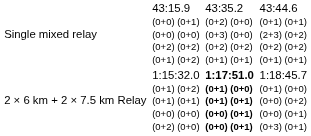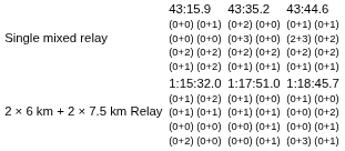2 × 6 km + 2 × 7.5 km Relay | column 3: bold -> normal
